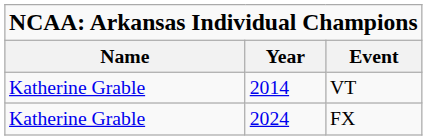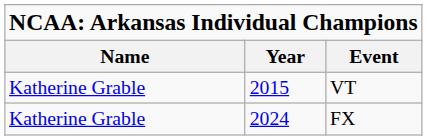VT | column 2: 2014 -> 2015
